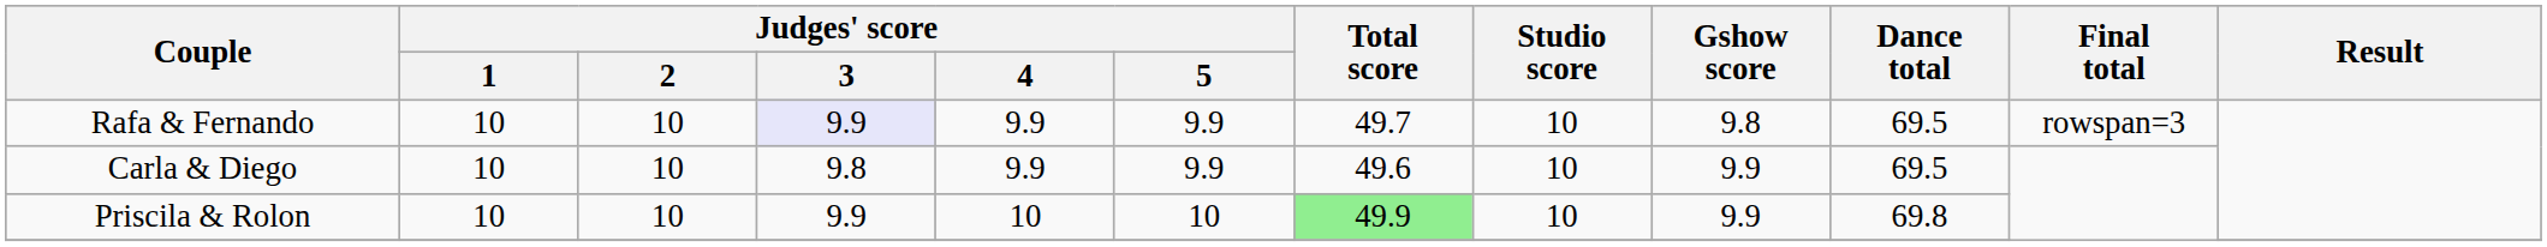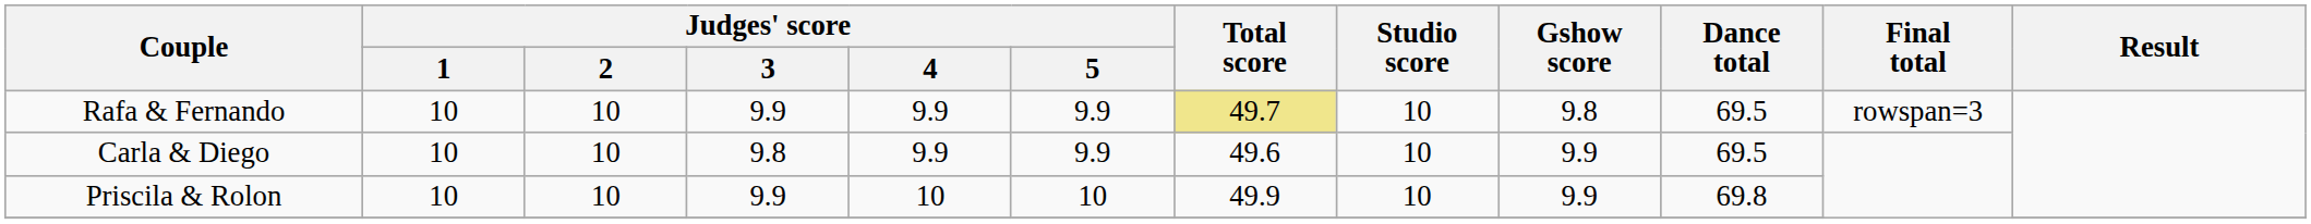Rafa & Fernando | Judges' score / 3: lavender background -> no background
Rafa & Fernando | Total score: no background -> khaki background
Priscila & Rolon | Total score: lightgreen background -> no background
